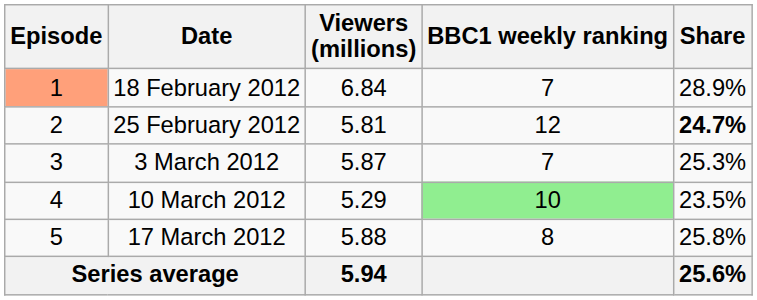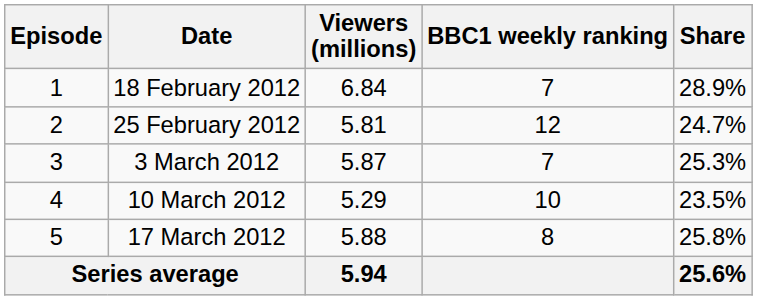18 February 2012 | Episode: lightsalmon background -> no background
25 February 2012 | Share: bold -> normal
10 March 2012 | BBC1 weekly ranking: lightgreen background -> no background
